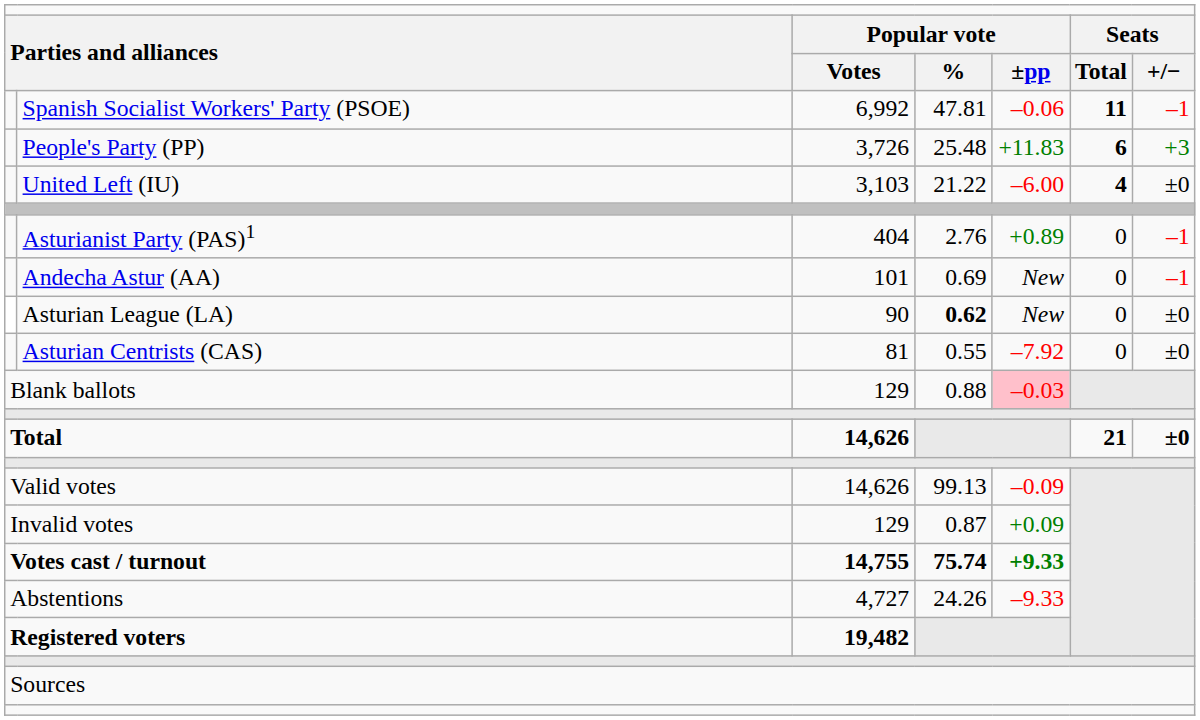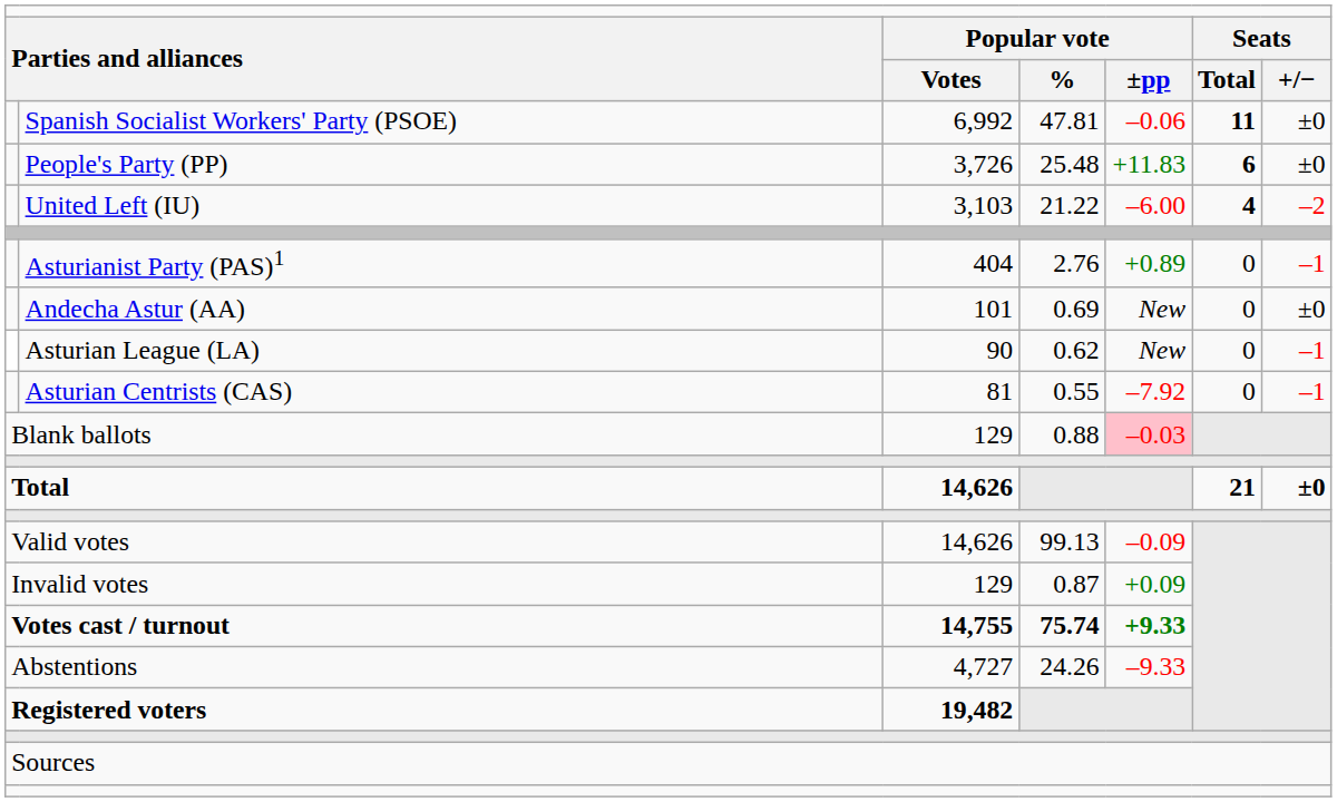Spanish Socialist Workers' Party (PSOE) | column 7: –1 -> ±0
People's Party (PP) | column 7: +3 -> ±0
United Left (IU) | column 7: ±0 -> –2
Andecha Astur (AA) | column 7: –1 -> ±0
Asturian League (LA) | column 4: bold -> normal
Asturian League (LA) | column 7: ±0 -> –1
Asturian Centrists (CAS) | column 7: ±0 -> –1
